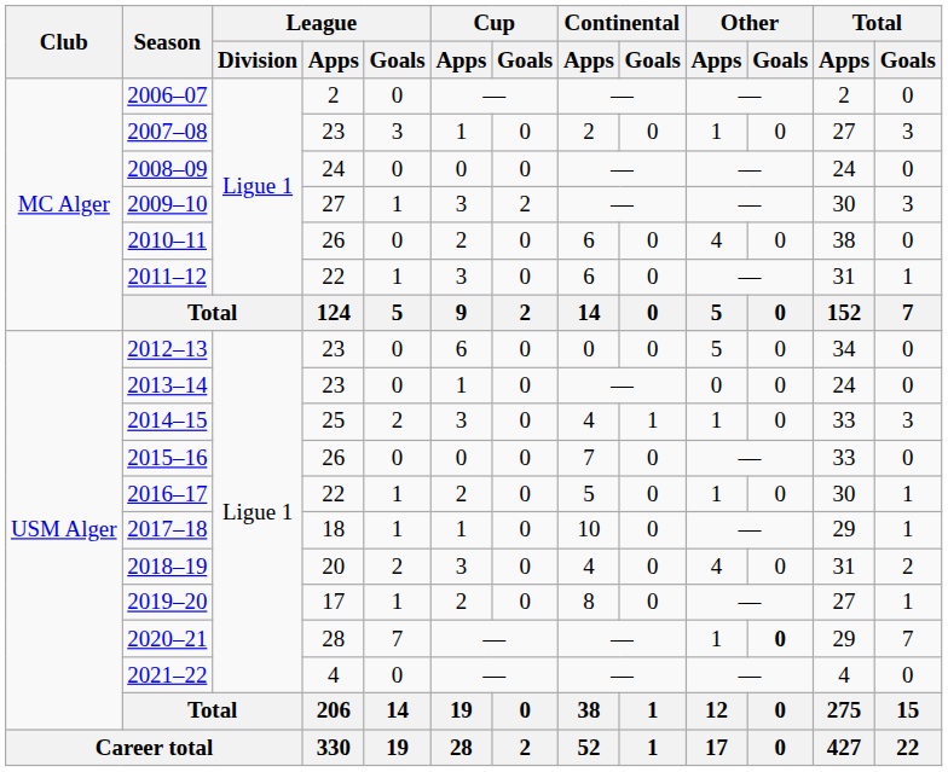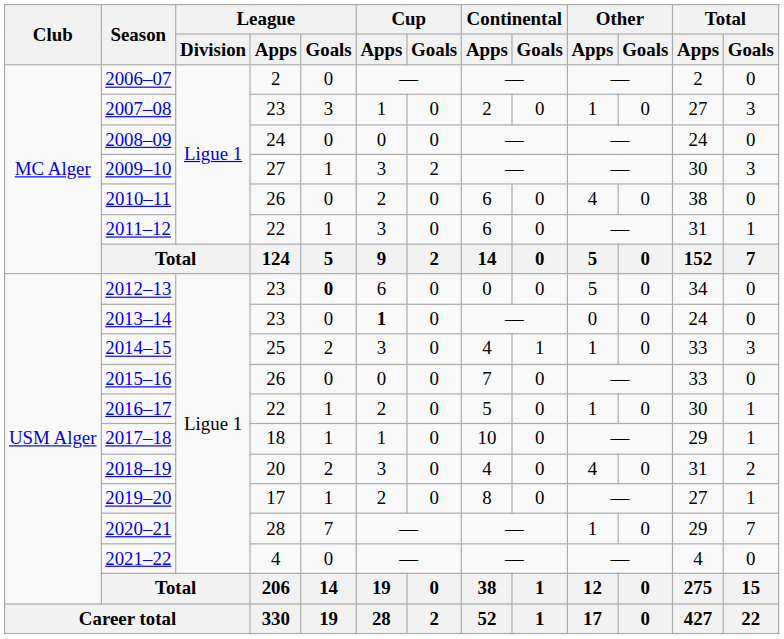2012–13 | League / Goals: normal -> bold
2013–14 | Cup / Apps: normal -> bold
2020–21 | Other / Goals: bold -> normal
